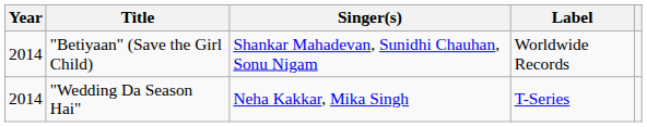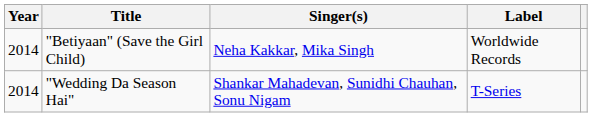"Betiyaan" (Save the Girl Child) | Singer(s): Shankar Mahadevan, Sunidhi Chauhan, Sonu Nigam -> Neha Kakkar, Mika Singh
"Wedding Da Season Hai" | Singer(s): Neha Kakkar, Mika Singh -> Shankar Mahadevan, Sunidhi Chauhan, Sonu Nigam
